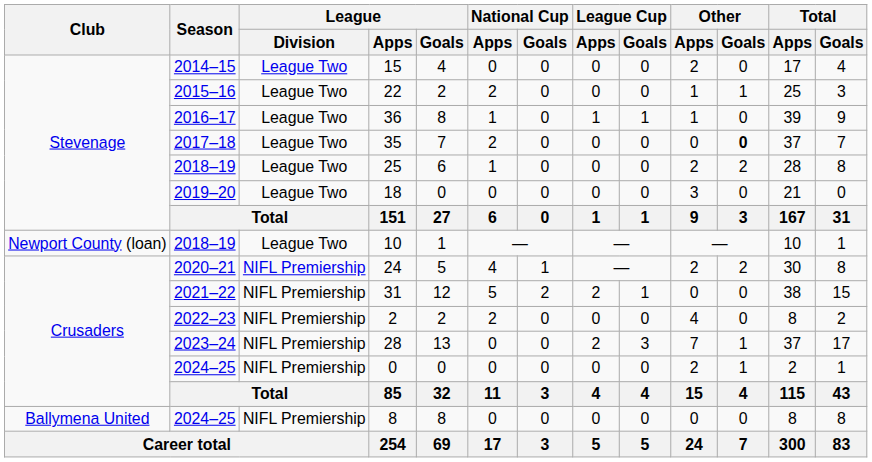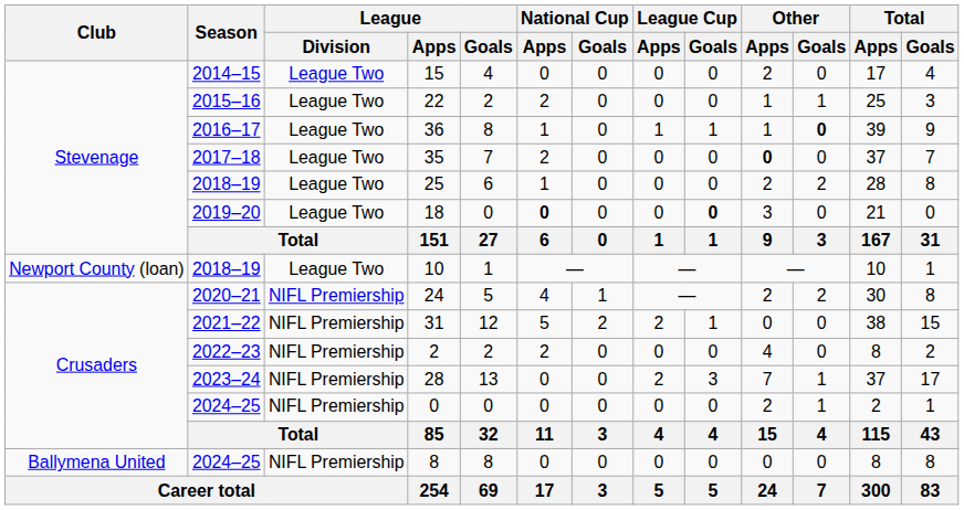36 | Other / Goals: normal -> bold
35 | Other / Apps: normal -> bold
35 | Other / Goals: bold -> normal
18 | National Cup / Apps: normal -> bold
18 | League Cup / Goals: normal -> bold
